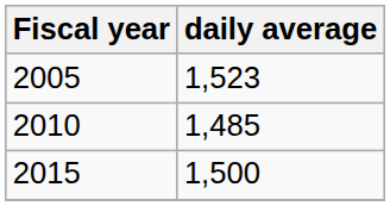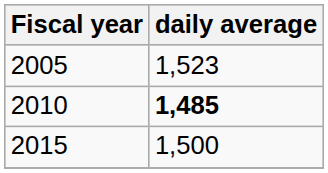2010 | daily average: normal -> bold
